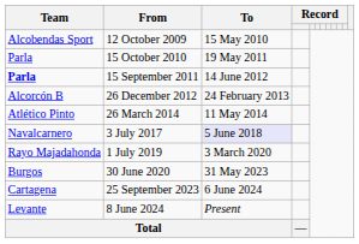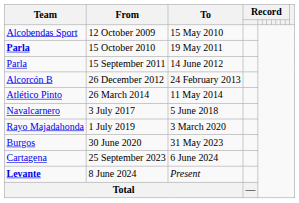15 October 2010 | Team: normal -> bold
15 September 2011 | Team: bold -> normal
3 July 2017 | To: lavender background -> no background
8 June 2024 | Team: normal -> bold
